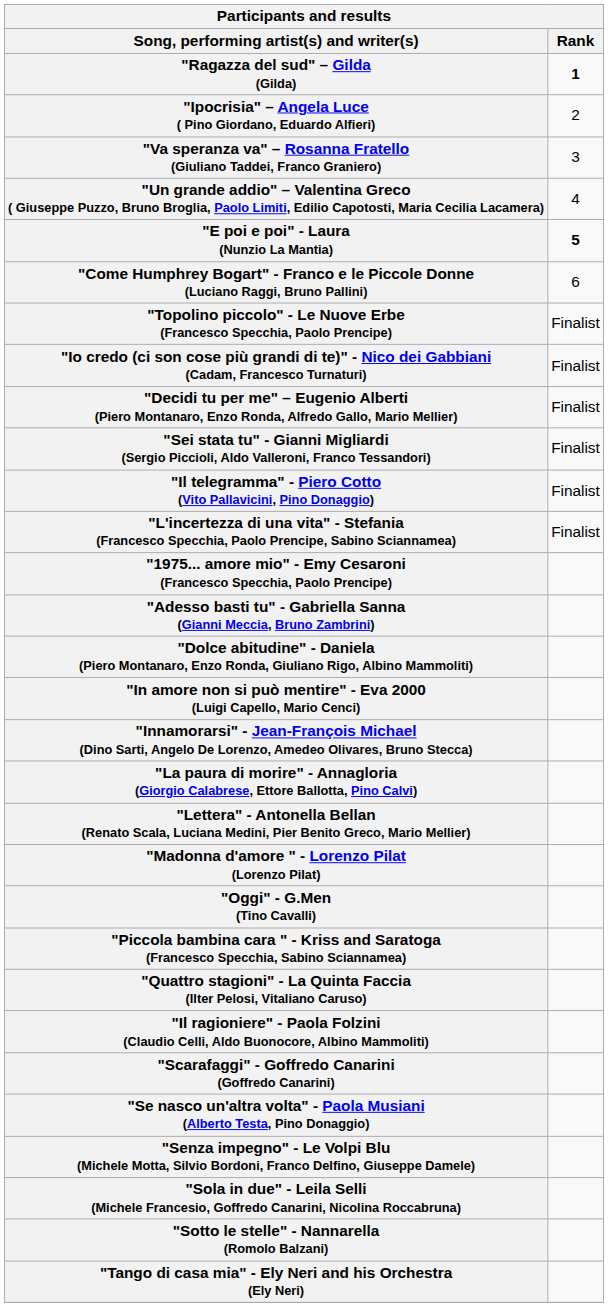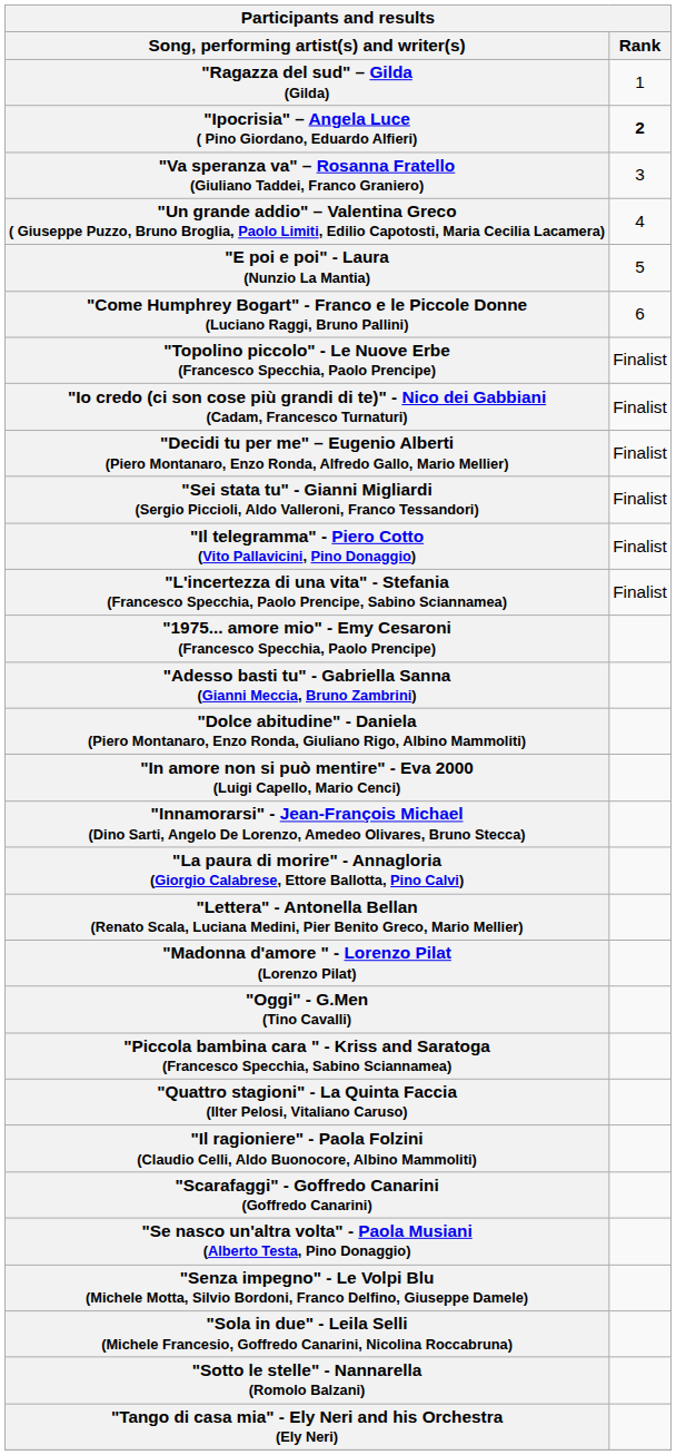"Ragazza del sud" – Gilda (Gilda) | Rank: bold -> normal
"Ipocrisia" – Angela Luce ( Pino Giordano, Eduardo Alfieri) | Rank: normal -> bold
"E poi e poi" - Laura (Nunzio La Mantia) | Rank: bold -> normal
